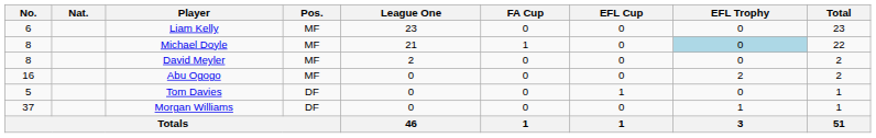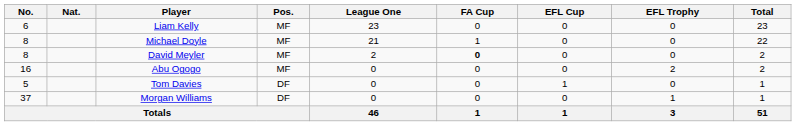Michael Doyle | EFL Trophy: lightblue background -> no background
David Meyler | FA Cup: normal -> bold
